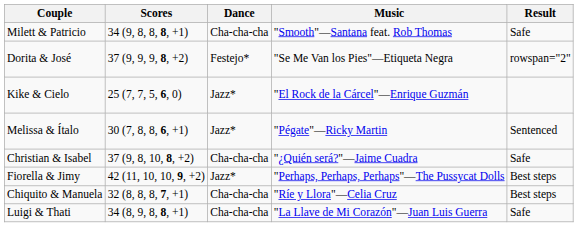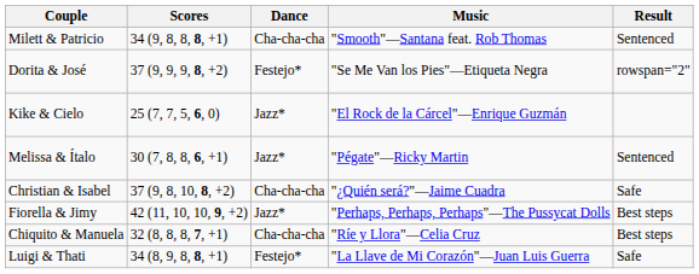Milett & Patricio | Result: Safe -> Sentenced
Luigi & Thati | Dance: Cha-cha-cha -> Festejo*
